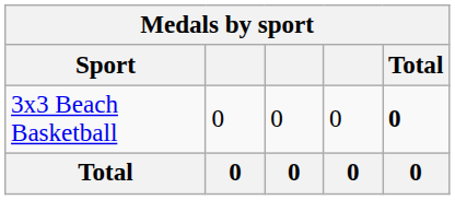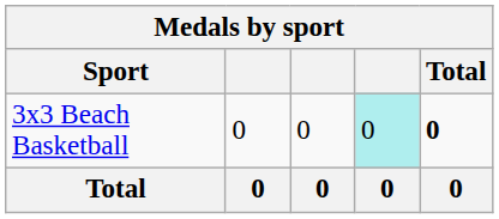3x3 Beach Basketball | column 4: no background -> paleturquoise background
